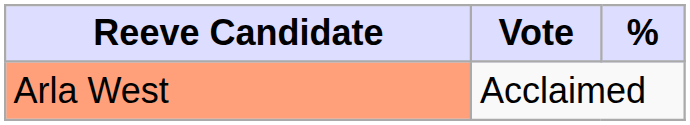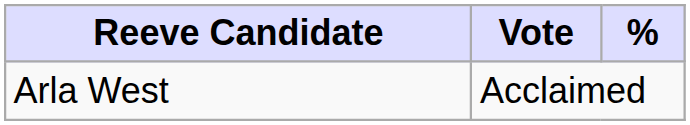Arla West | Reeve Candidate: lightsalmon background -> no background
